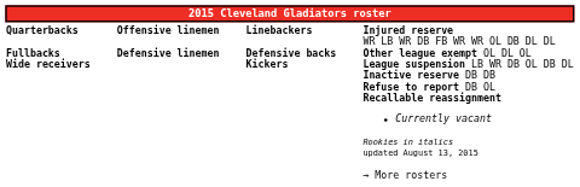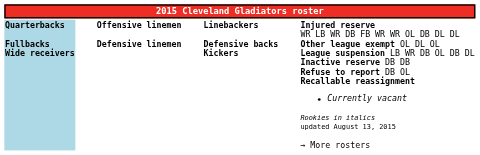Quarterbacks Fullbacks Wide receivers | column 1: no background -> lightblue background
